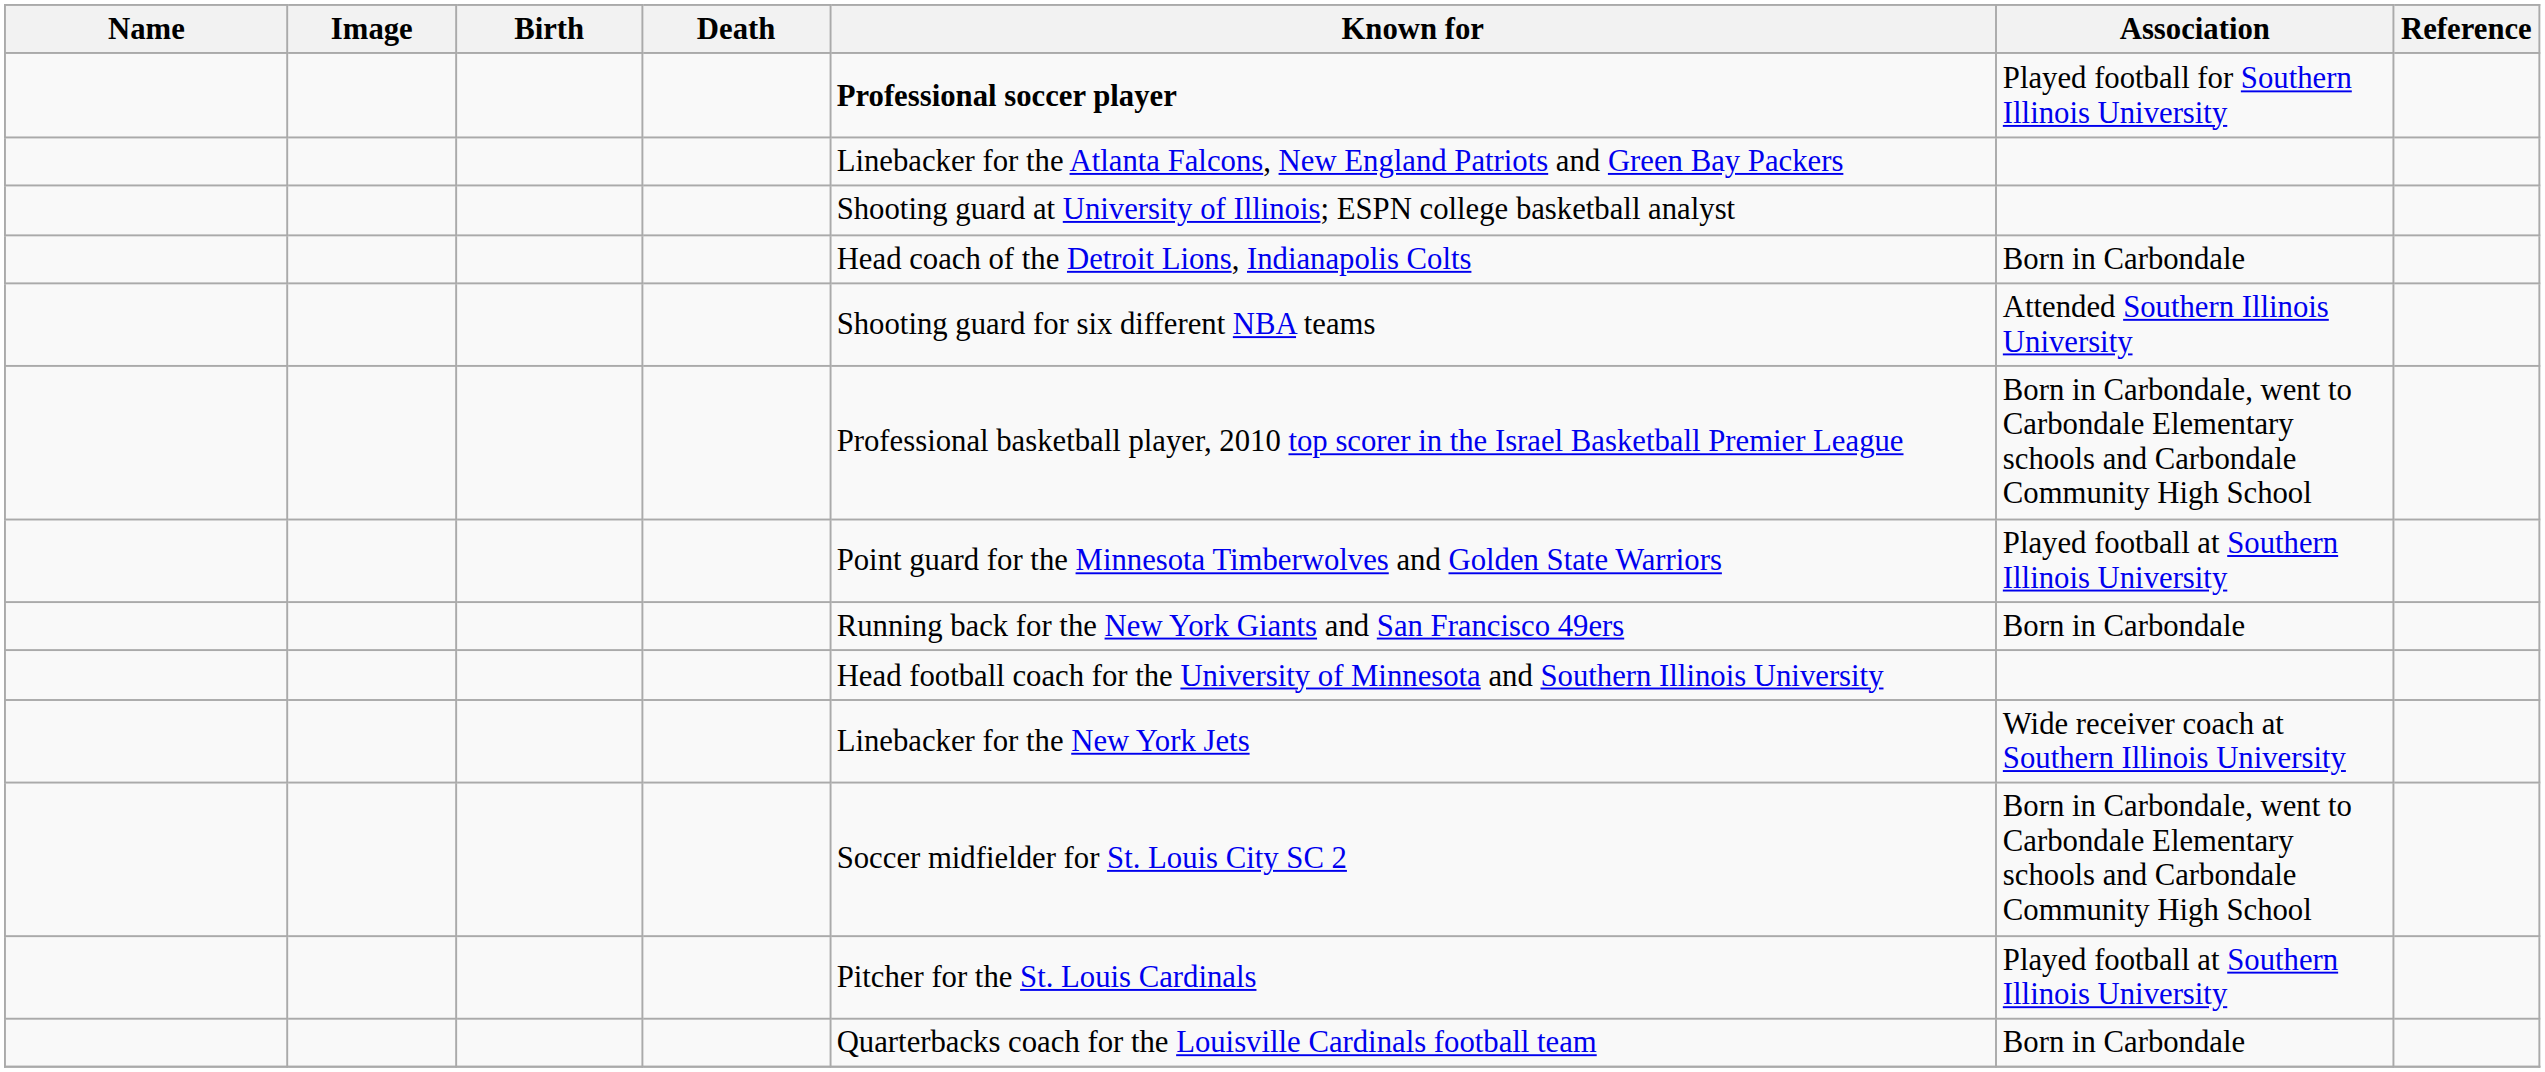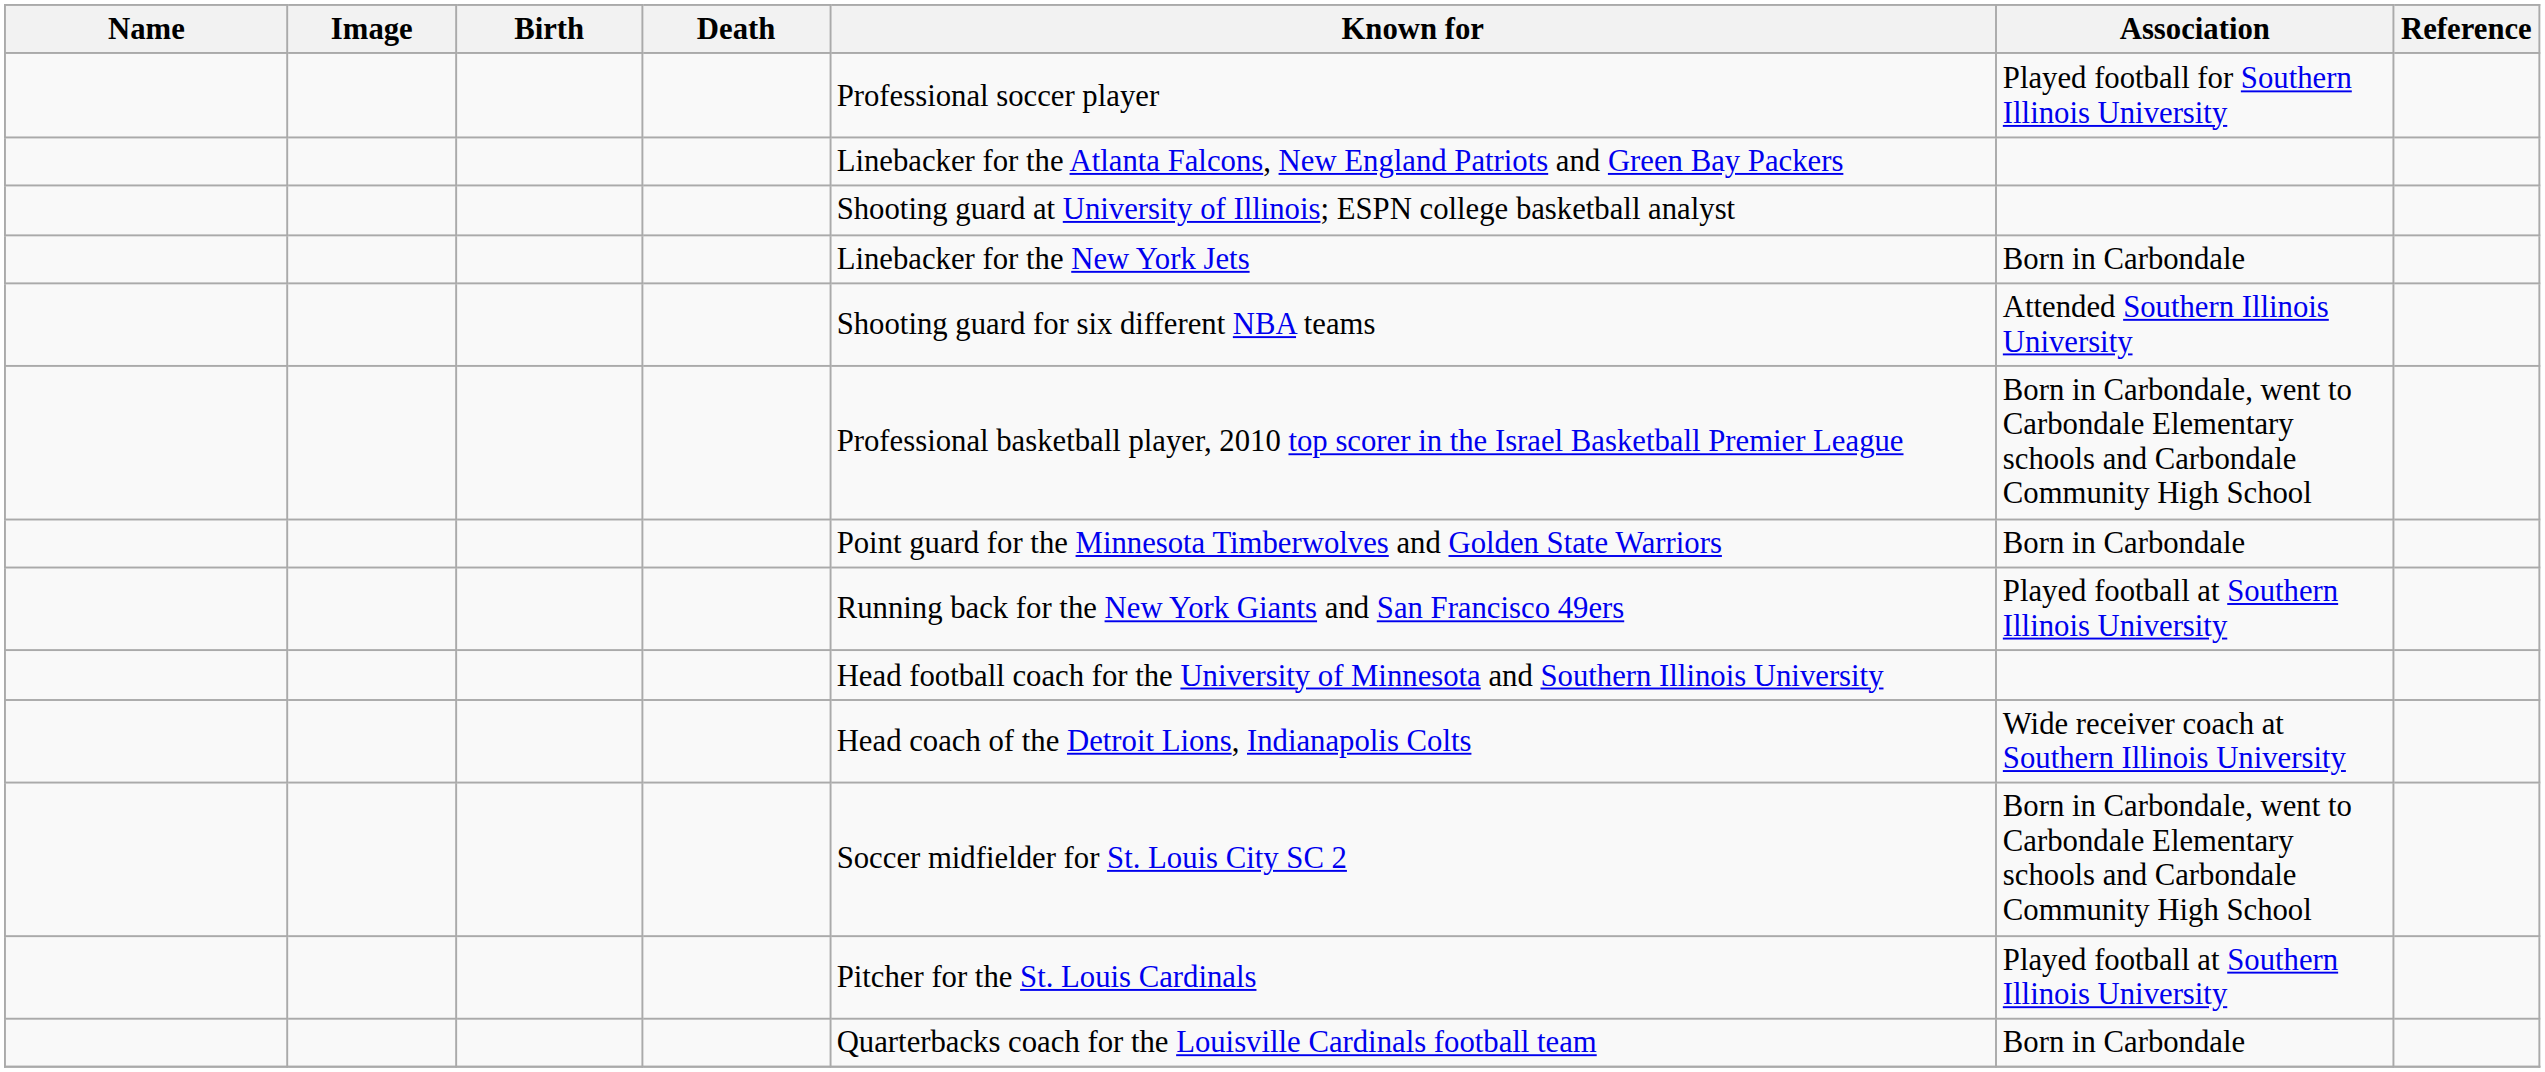row 2 | Known for: bold -> normal
row 5 | Known for: Head coach of the Detroit Lions, Indianapolis Colts -> Linebacker for the New York Jets
row 8 | Association: Played football at Southern Illinois University -> Born in Carbondale
row 9 | Association: Born in Carbondale -> Played football at Southern Illinois University
row 11 | Known for: Linebacker for the New York Jets -> Head coach of the Detroit Lions, Indianapolis Colts
